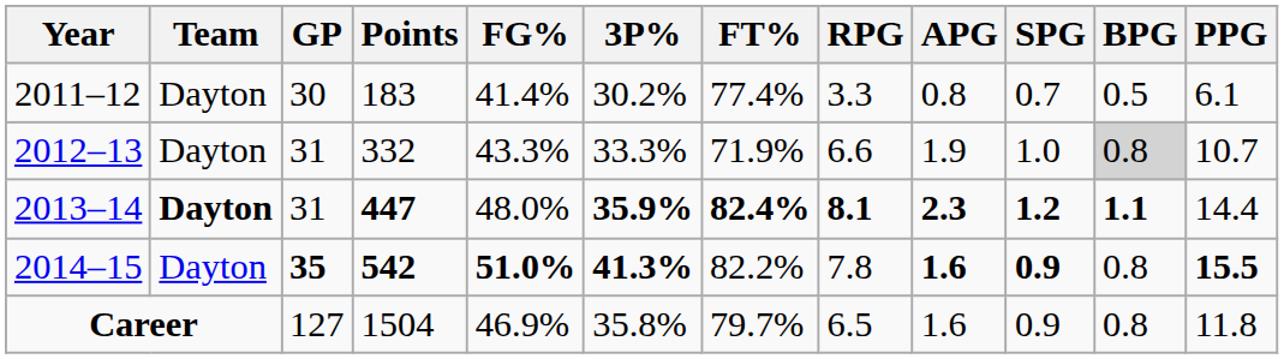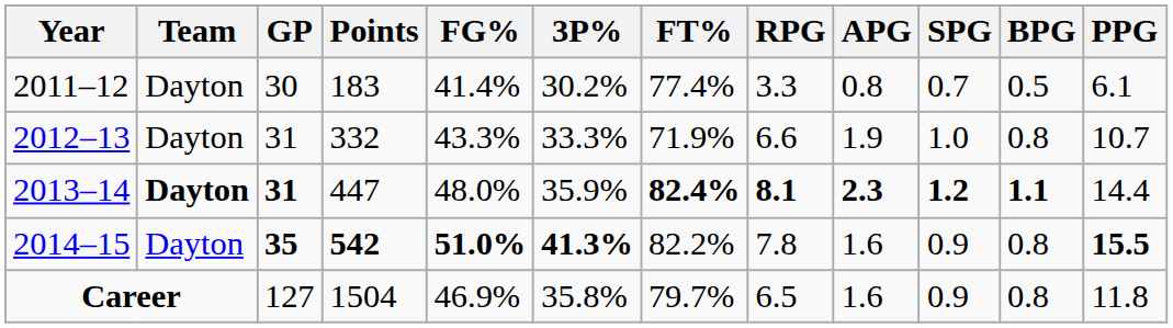2012–13 | BPG: lightgrey background -> no background
2013–14 | GP: normal -> bold
2013–14 | Points: bold -> normal
2013–14 | 3P%: bold -> normal
2014–15 | APG: bold -> normal
2014–15 | SPG: bold -> normal
